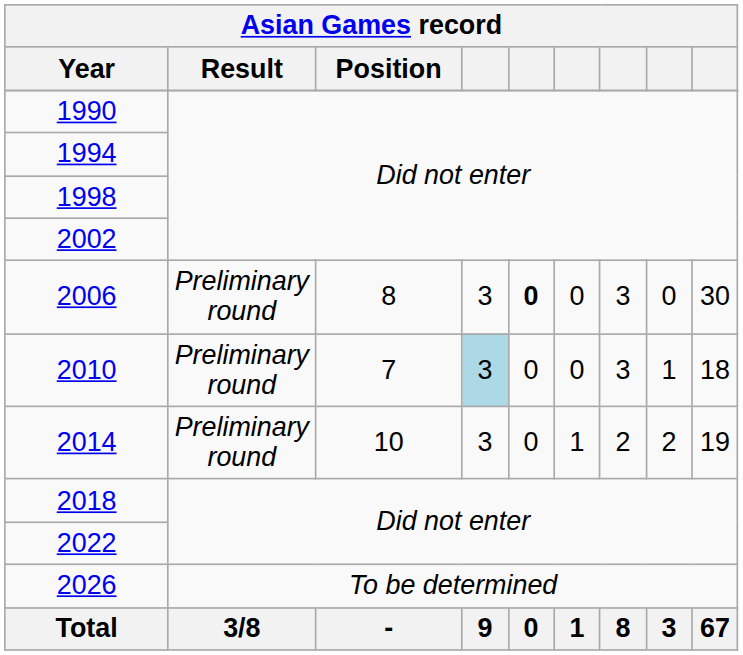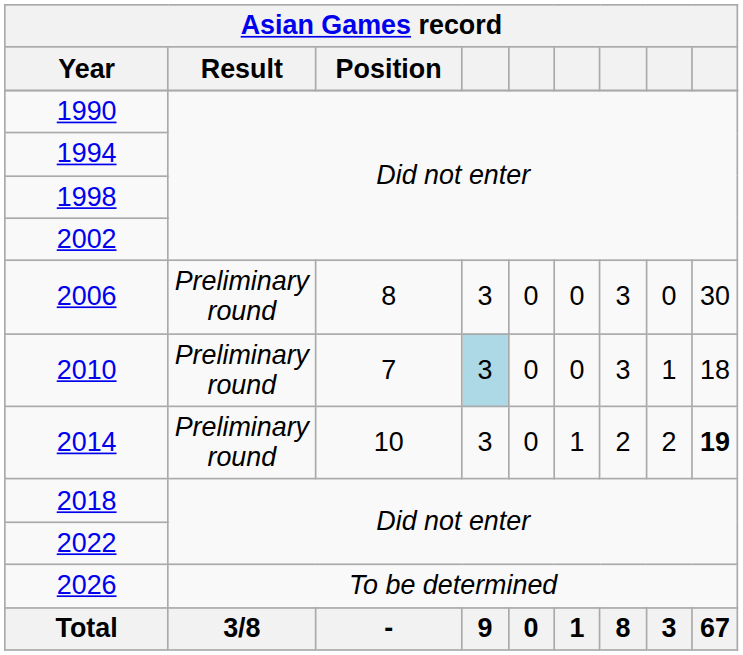2006 | column 5: bold -> normal
2014 | column 9: normal -> bold
